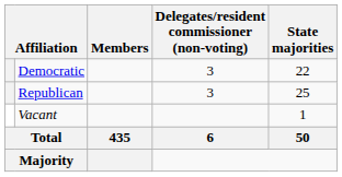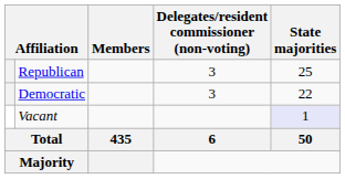rows swapped: Republican <-> Democratic
Vacant | State majorities: no background -> lavender background
